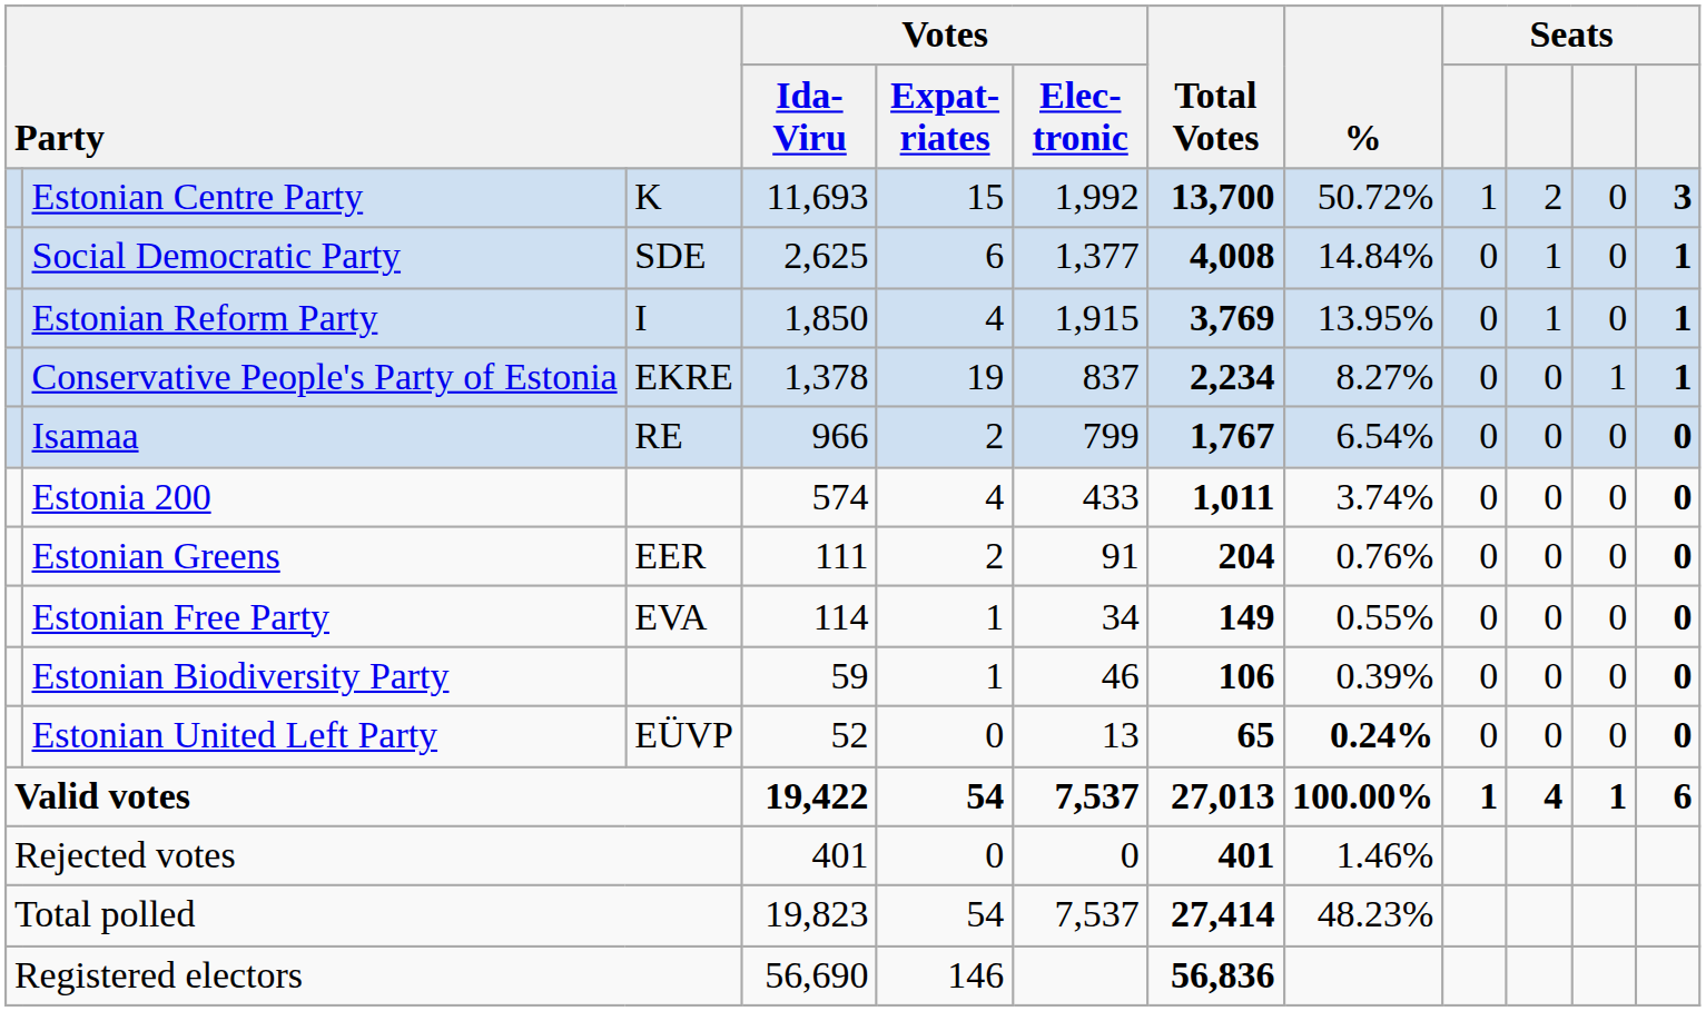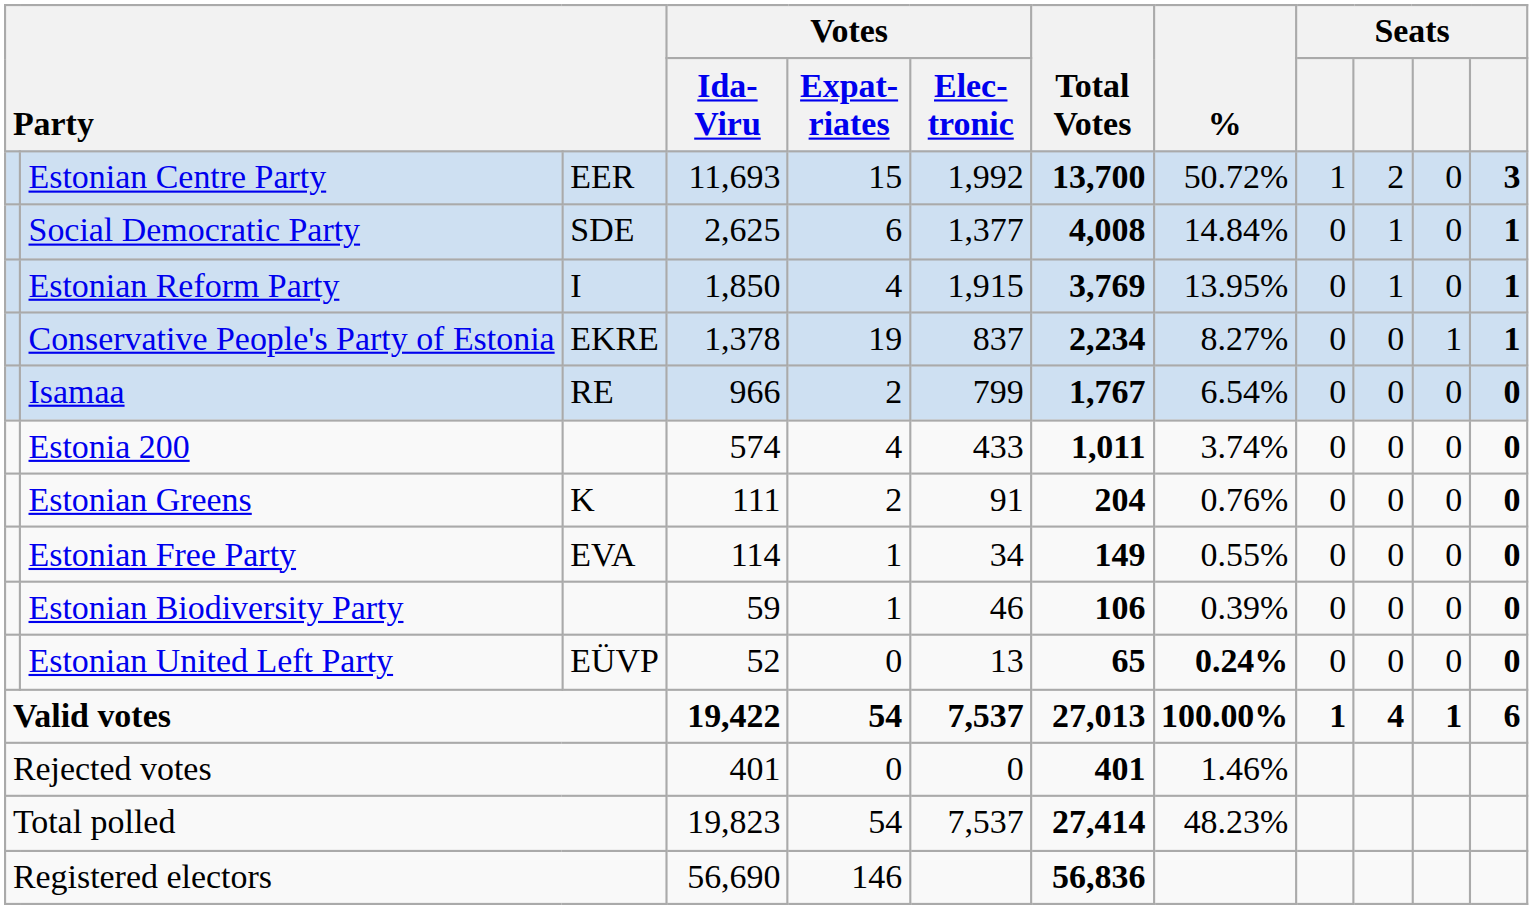Estonian Centre Party | column 3: K -> EER
Estonian Greens | column 3: EER -> K
